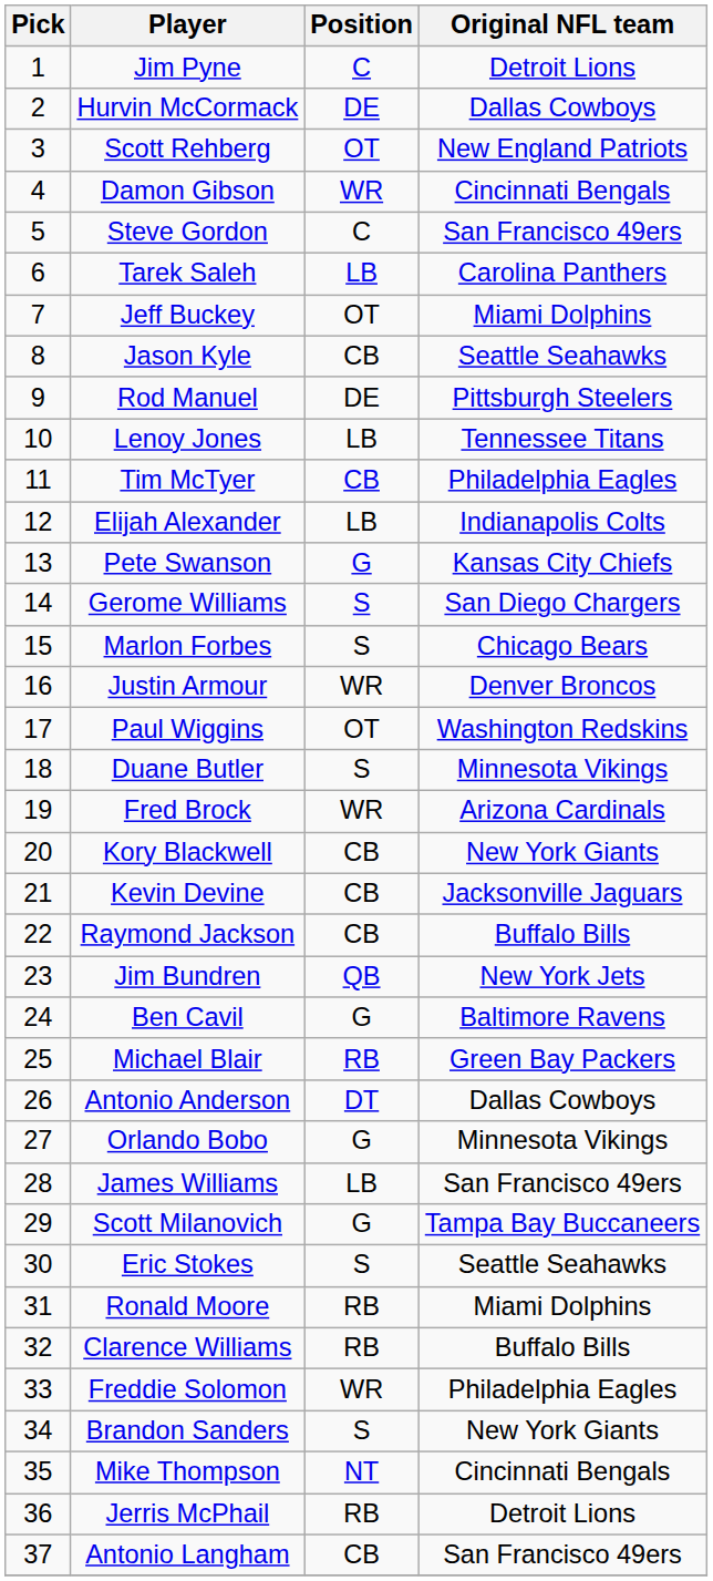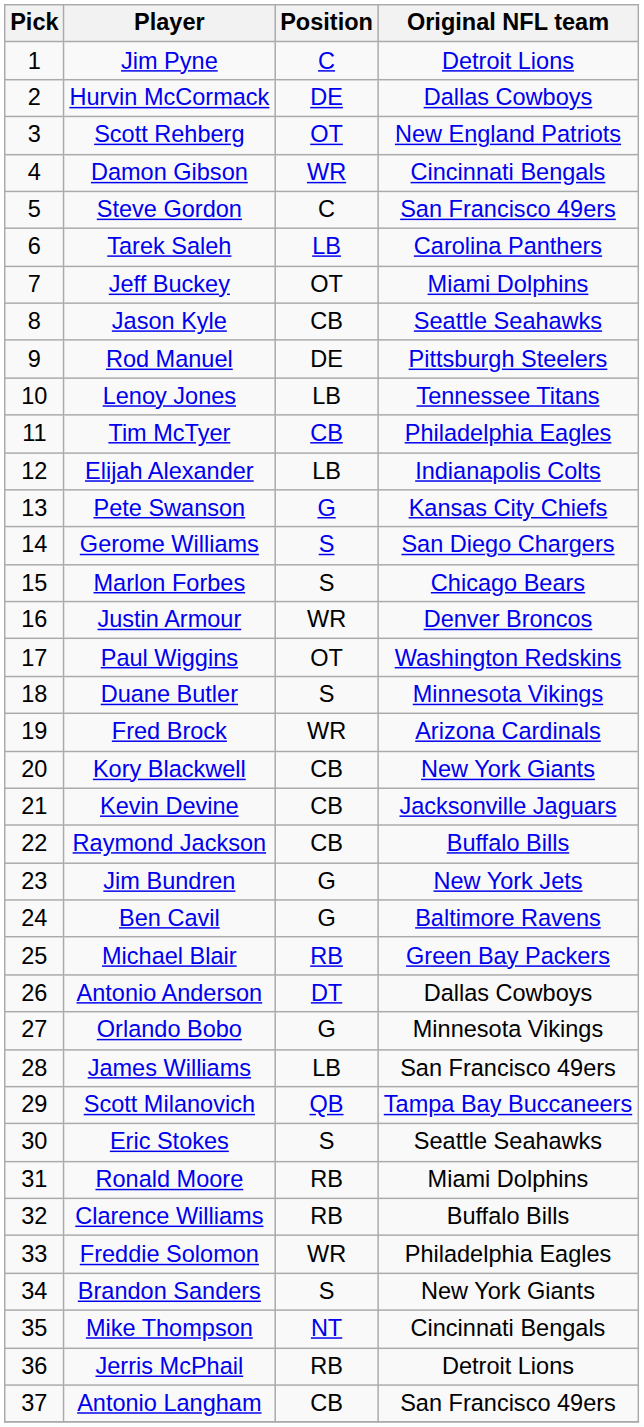Jim Bundren | Position: QB -> G
Scott Milanovich | Position: G -> QB
